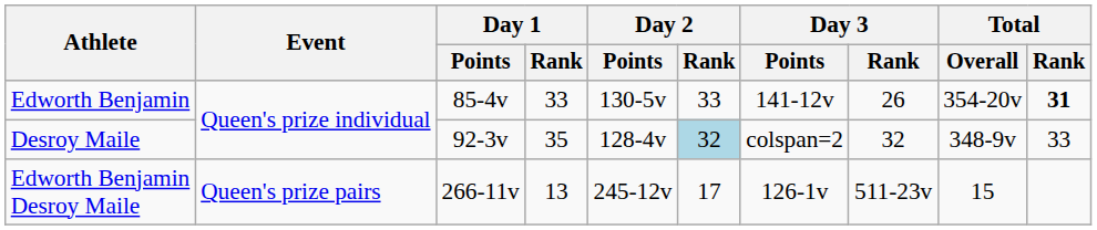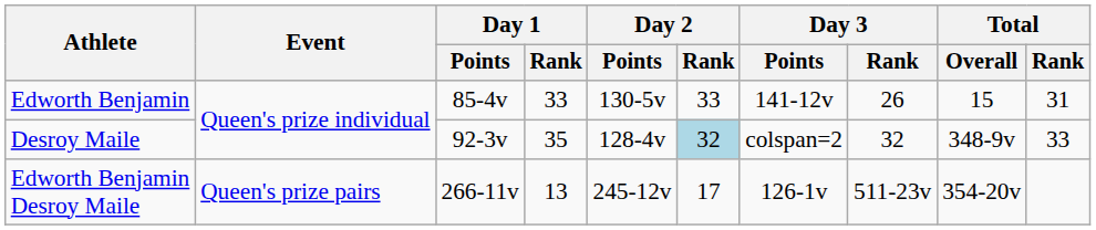Edworth Benjamin | Total / Overall: 354-20v -> 15
Edworth Benjamin | Total / Rank: bold -> normal
Edworth Benjamin Desroy Maile | Total / Overall: 15 -> 354-20v
